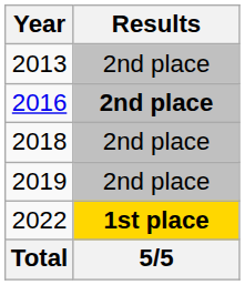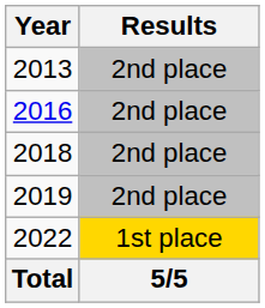2016 | Results: bold -> normal
2022 | Results: bold -> normal
